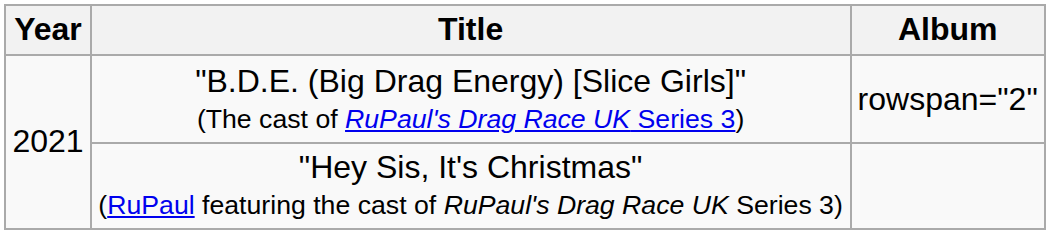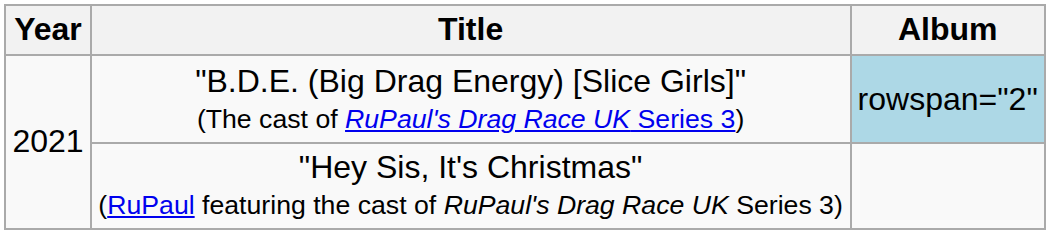row 2 | Album: no background -> lightblue background
